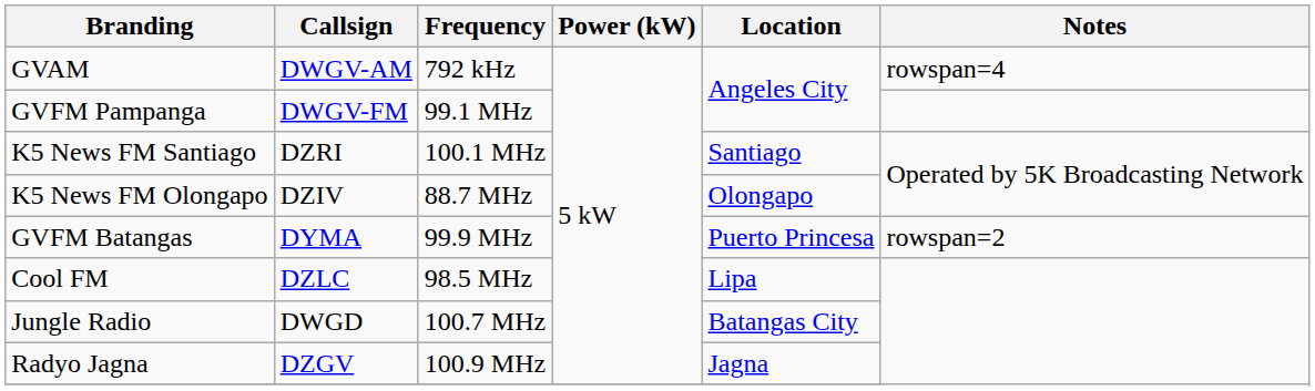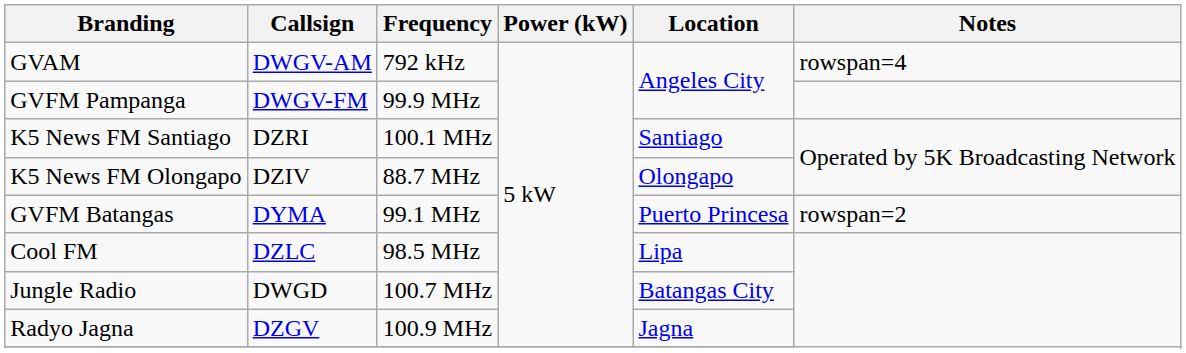GVFM Pampanga | Frequency: 99.1 MHz -> 99.9 MHz
GVFM Batangas | Frequency: 99.9 MHz -> 99.1 MHz
